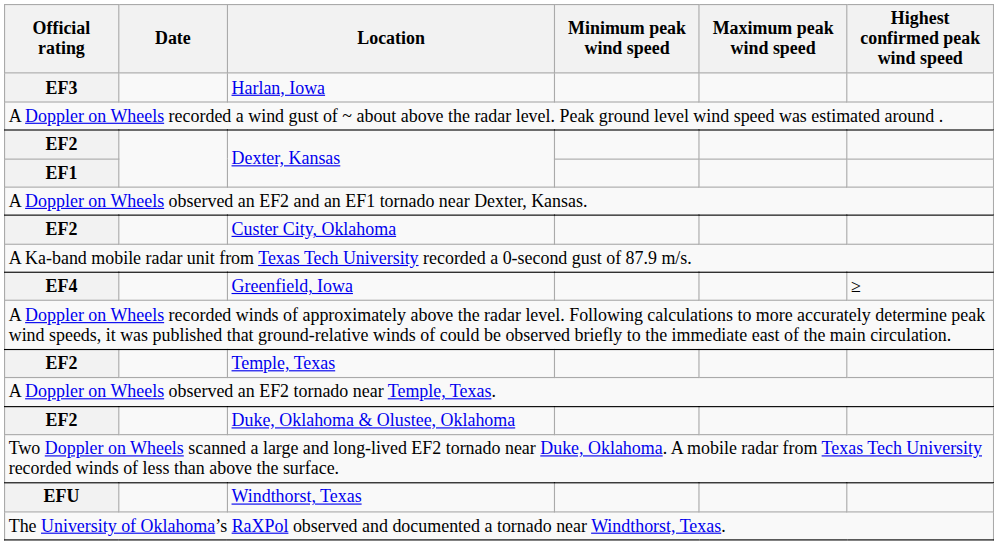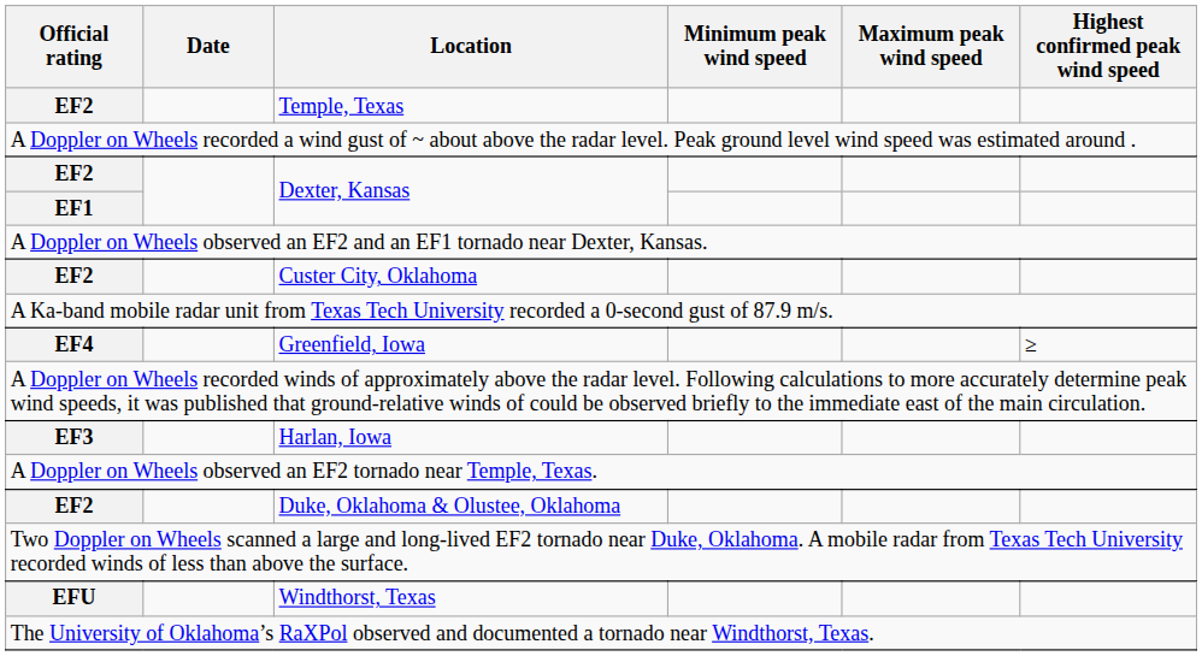rows swapped: Harlan, Iowa <-> Temple, Texas
